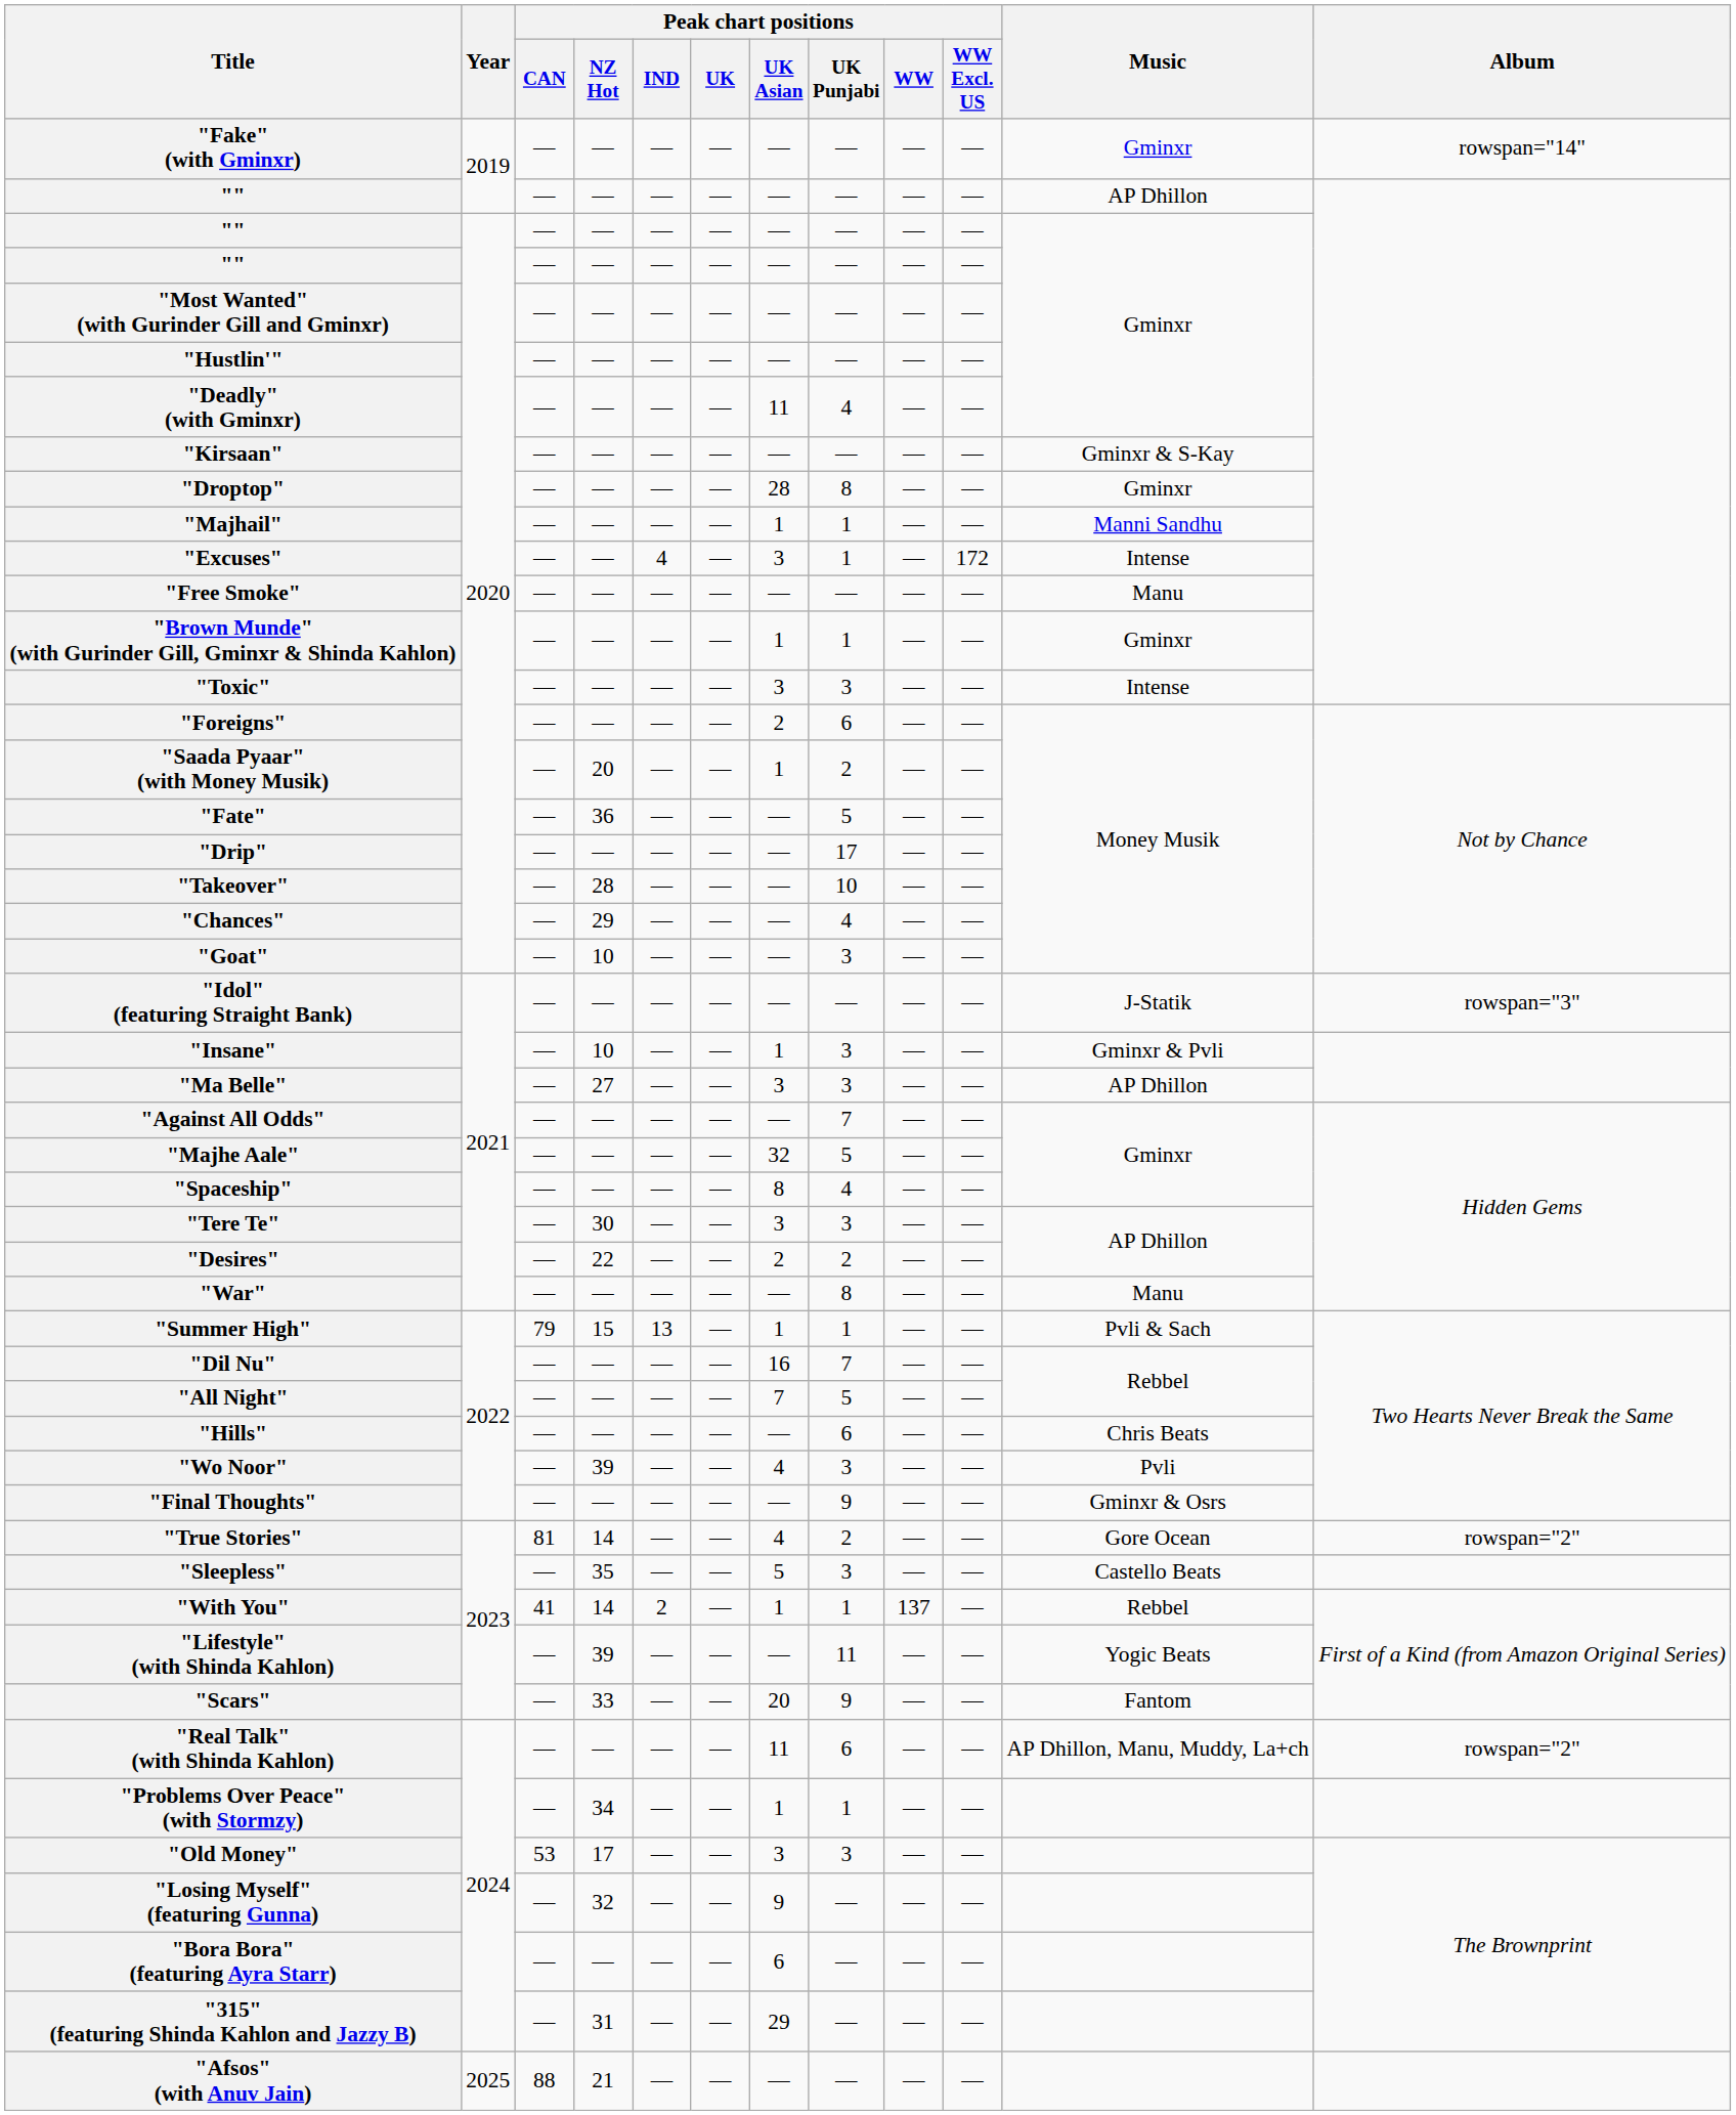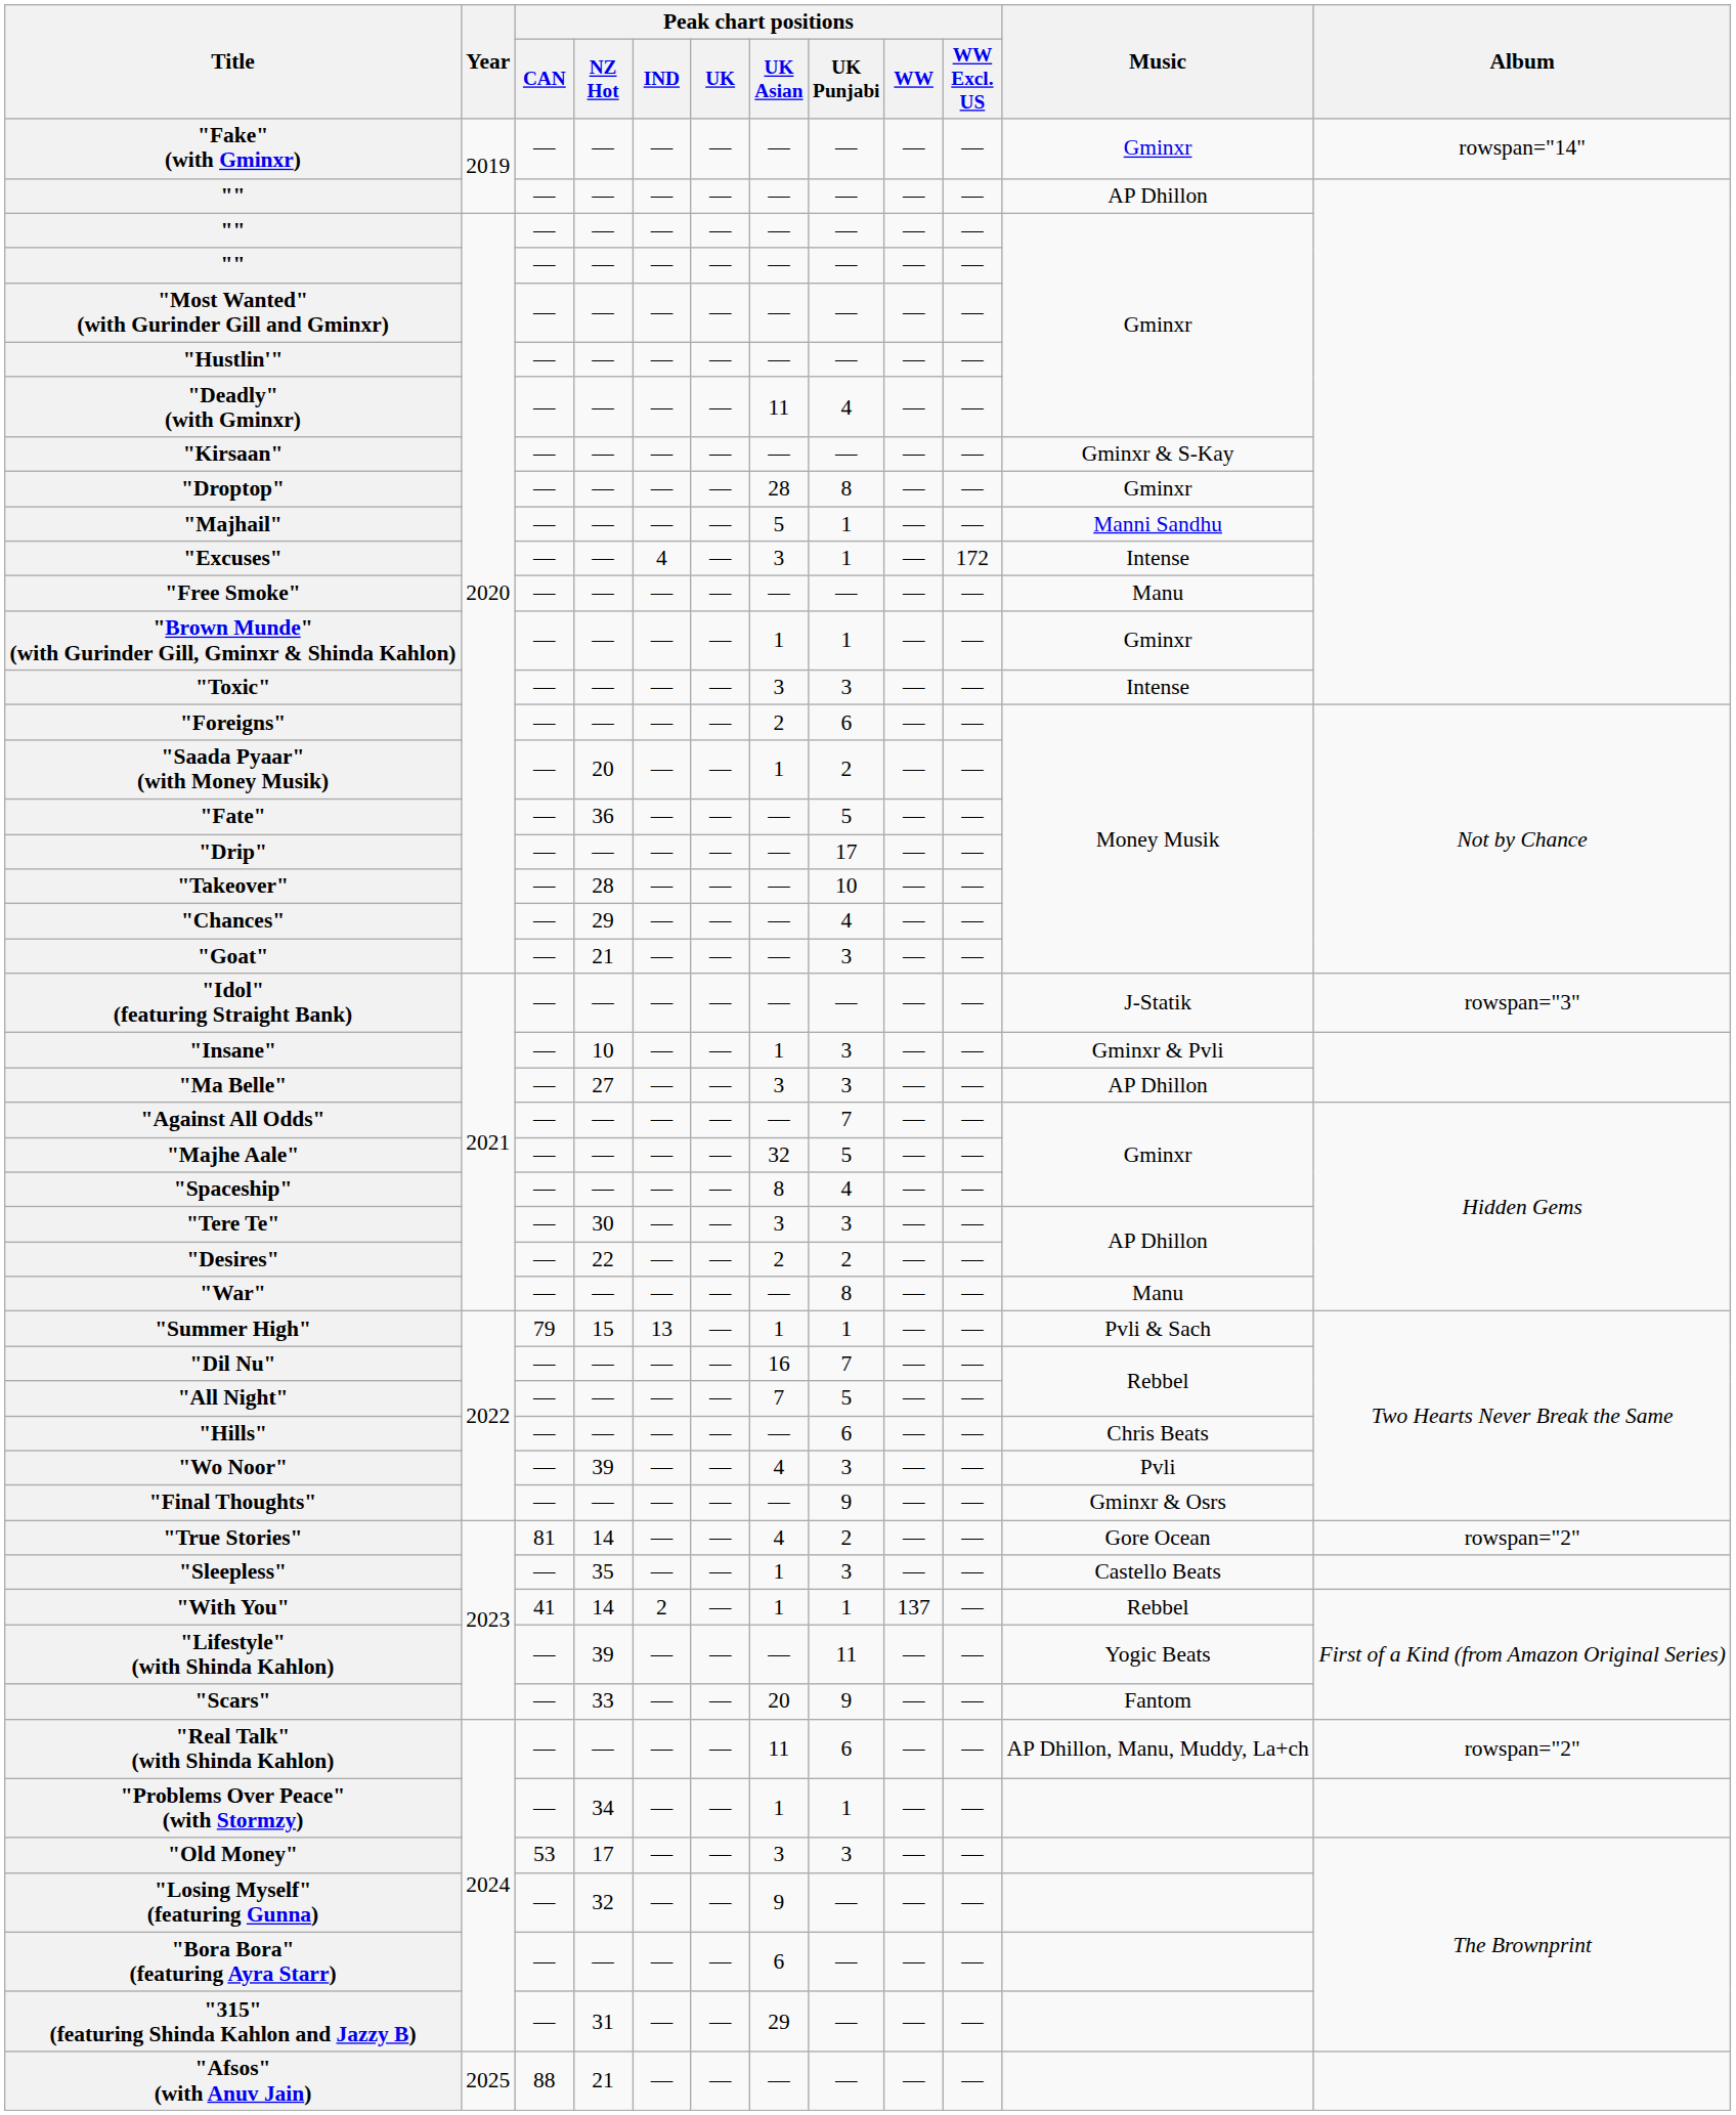"Majhail" | Peak chart positions / UK Asian: 1 -> 5
"Goat" | Peak chart positions / NZ Hot: 10 -> 21
"Sleepless" | Peak chart positions / UK Asian: 5 -> 1
